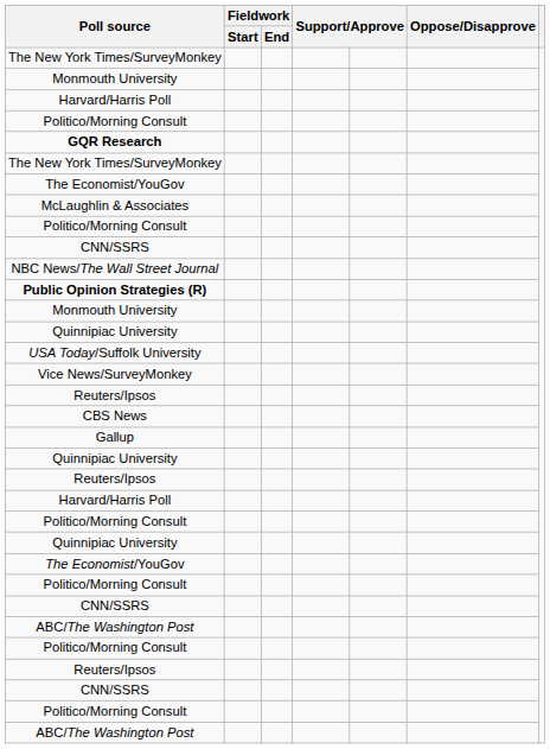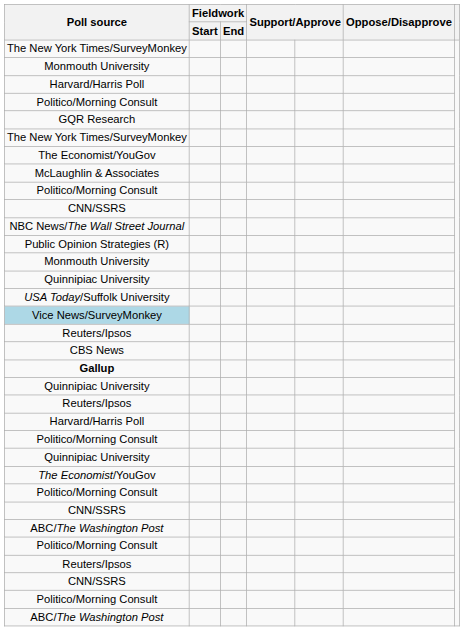GQR Research | Poll source: bold -> normal
Public Opinion Strategies (R) | Poll source: bold -> normal
Vice News/SurveyMonkey | Poll source: no background -> lightblue background
Gallup | Poll source: normal -> bold
